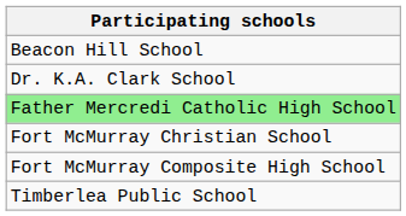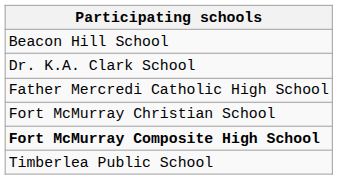row 4 | column 1: lightgreen background -> no background
row 6 | column 1: normal -> bold
